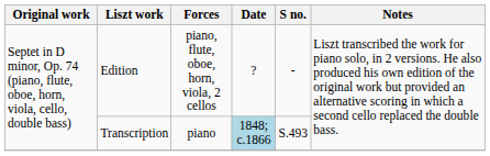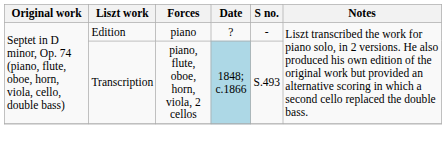Edition | Forces: piano, flute, oboe, horn, viola, 2 cellos -> piano
Transcription | Forces: piano -> piano, flute, oboe, horn, viola, 2 cellos
